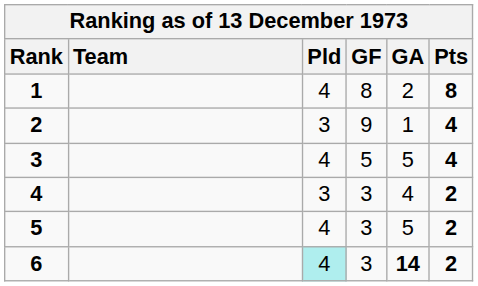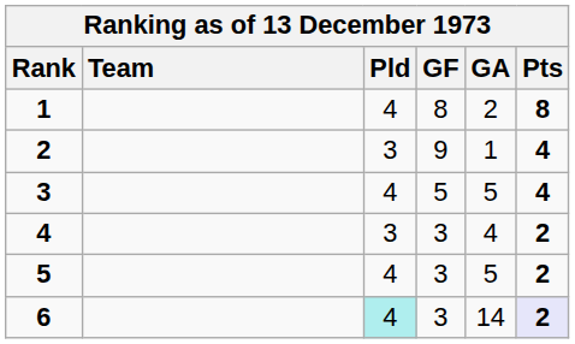6 | GA: bold -> normal
6 | Pts: no background -> lavender background
